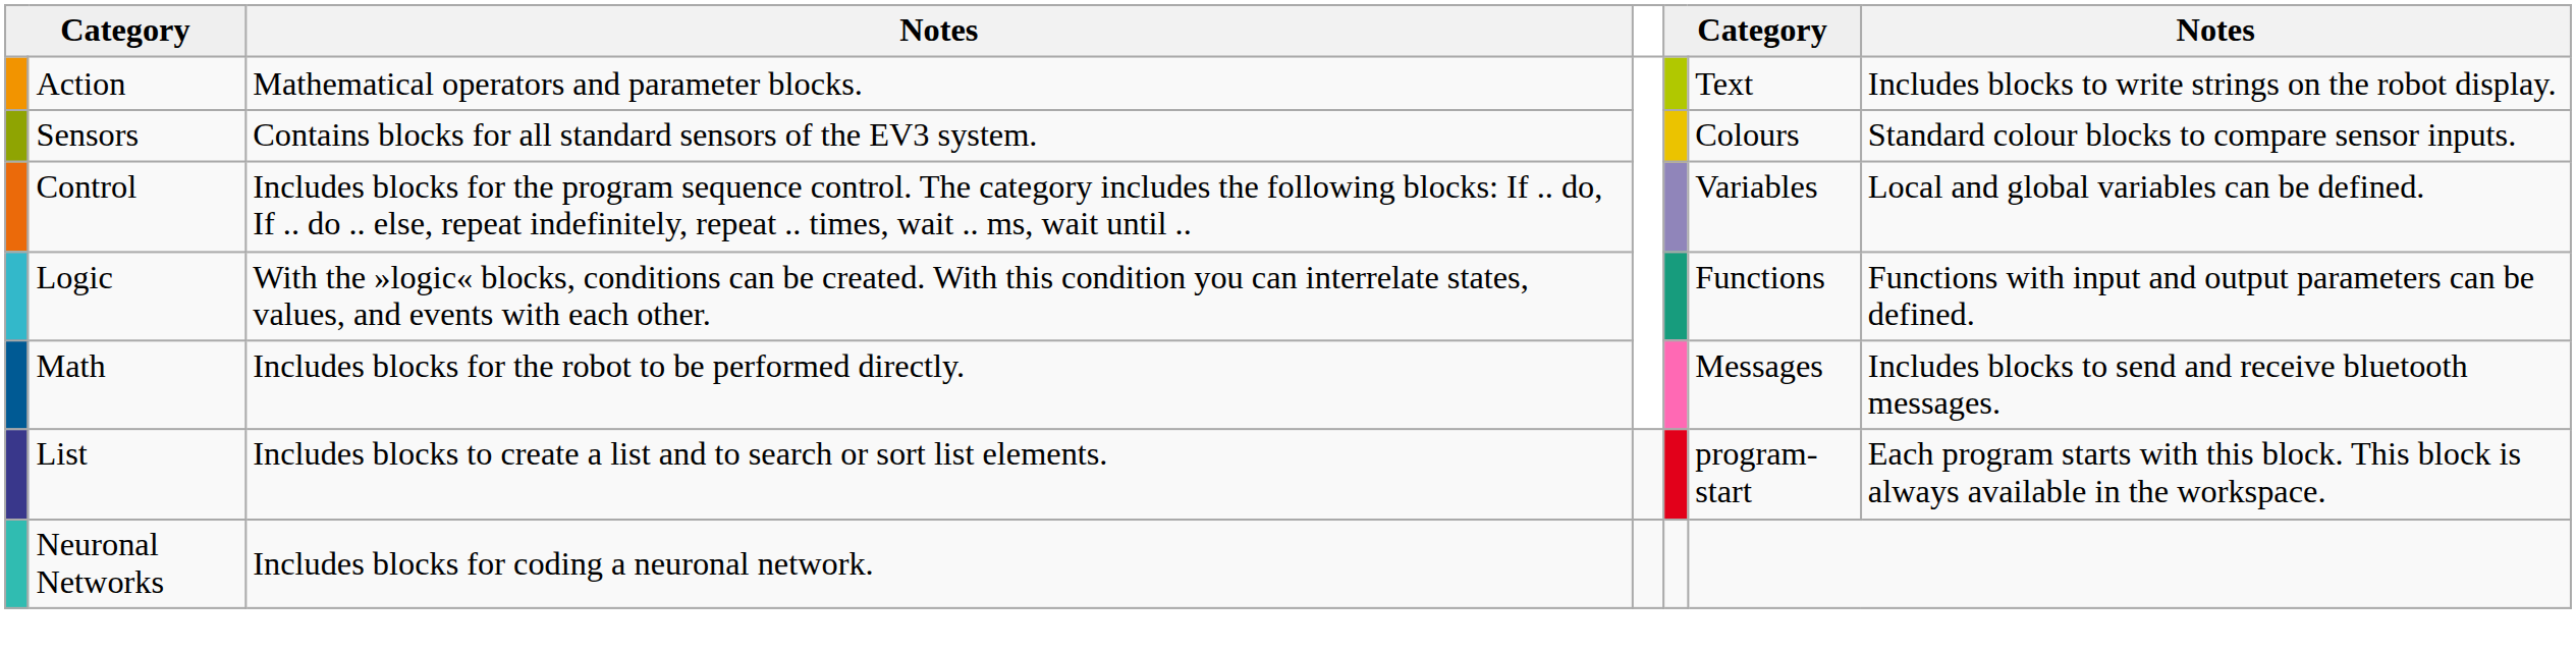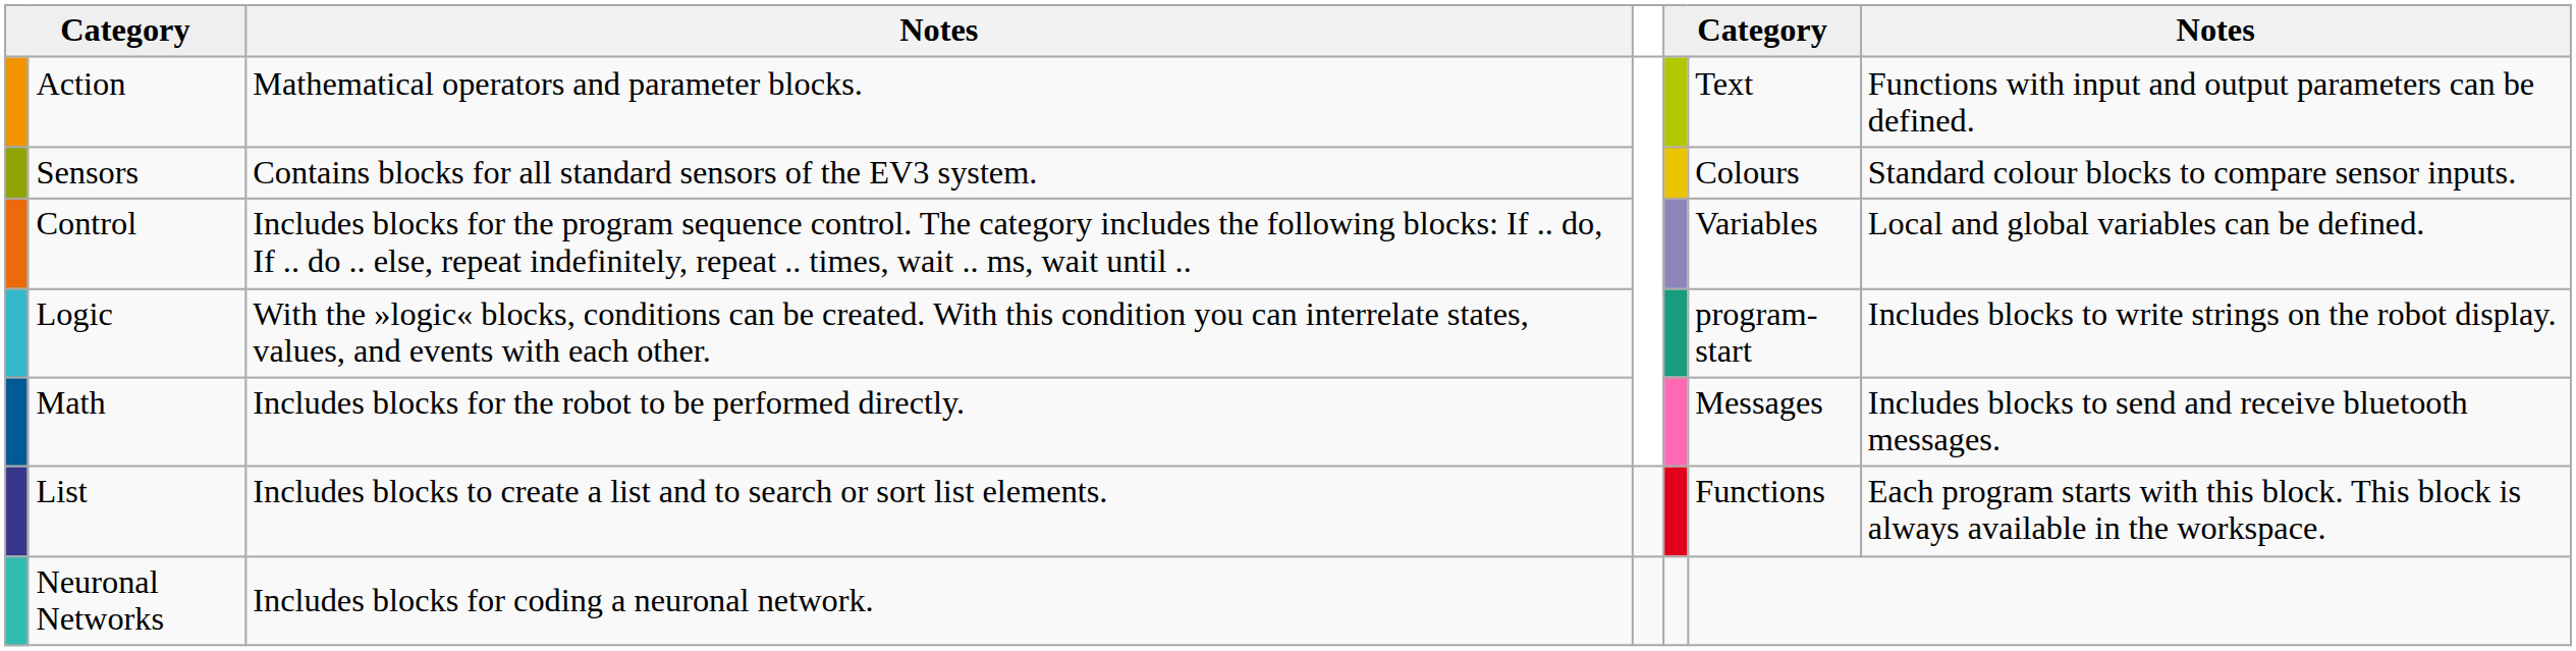Action | column 7: Includes blocks to write strings on the robot display. -> Functions with input and output parameters can be defined.
Logic | column 6: Functions -> program-start
Logic | column 7: Functions with input and output parameters can be defined. -> Includes blocks to write strings on the robot display.
List | column 6: program-start -> Functions
